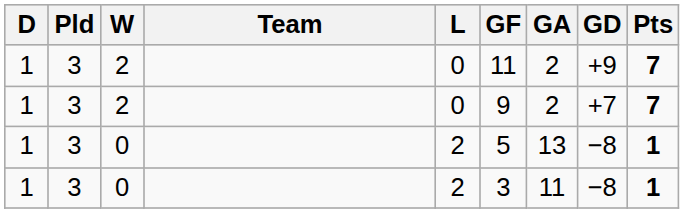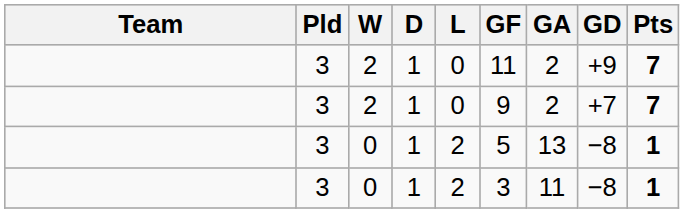columns swapped: Team <-> D
